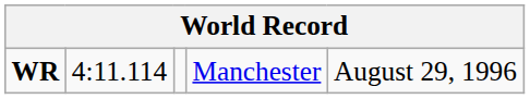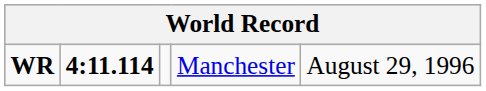WR | column 2: normal -> bold
